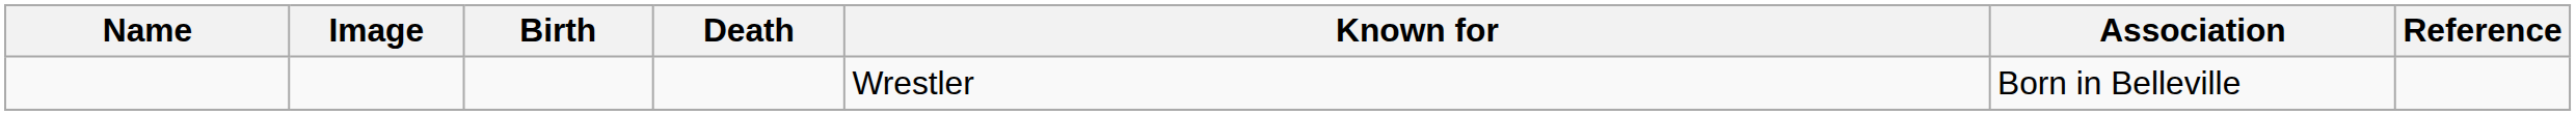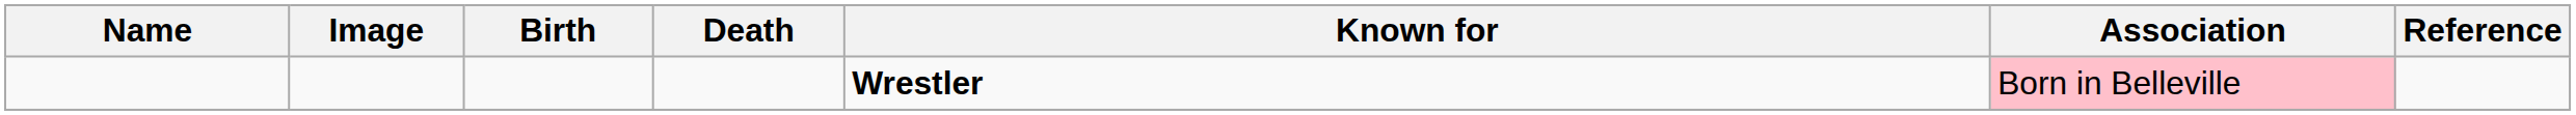row 2 | Known for: normal -> bold
row 2 | Association: no background -> pink background
